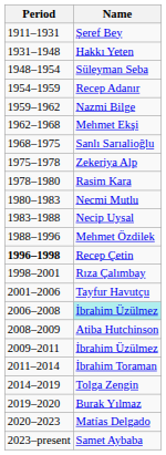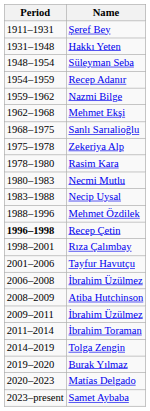row 17 | Name: paleturquoise background -> no background
